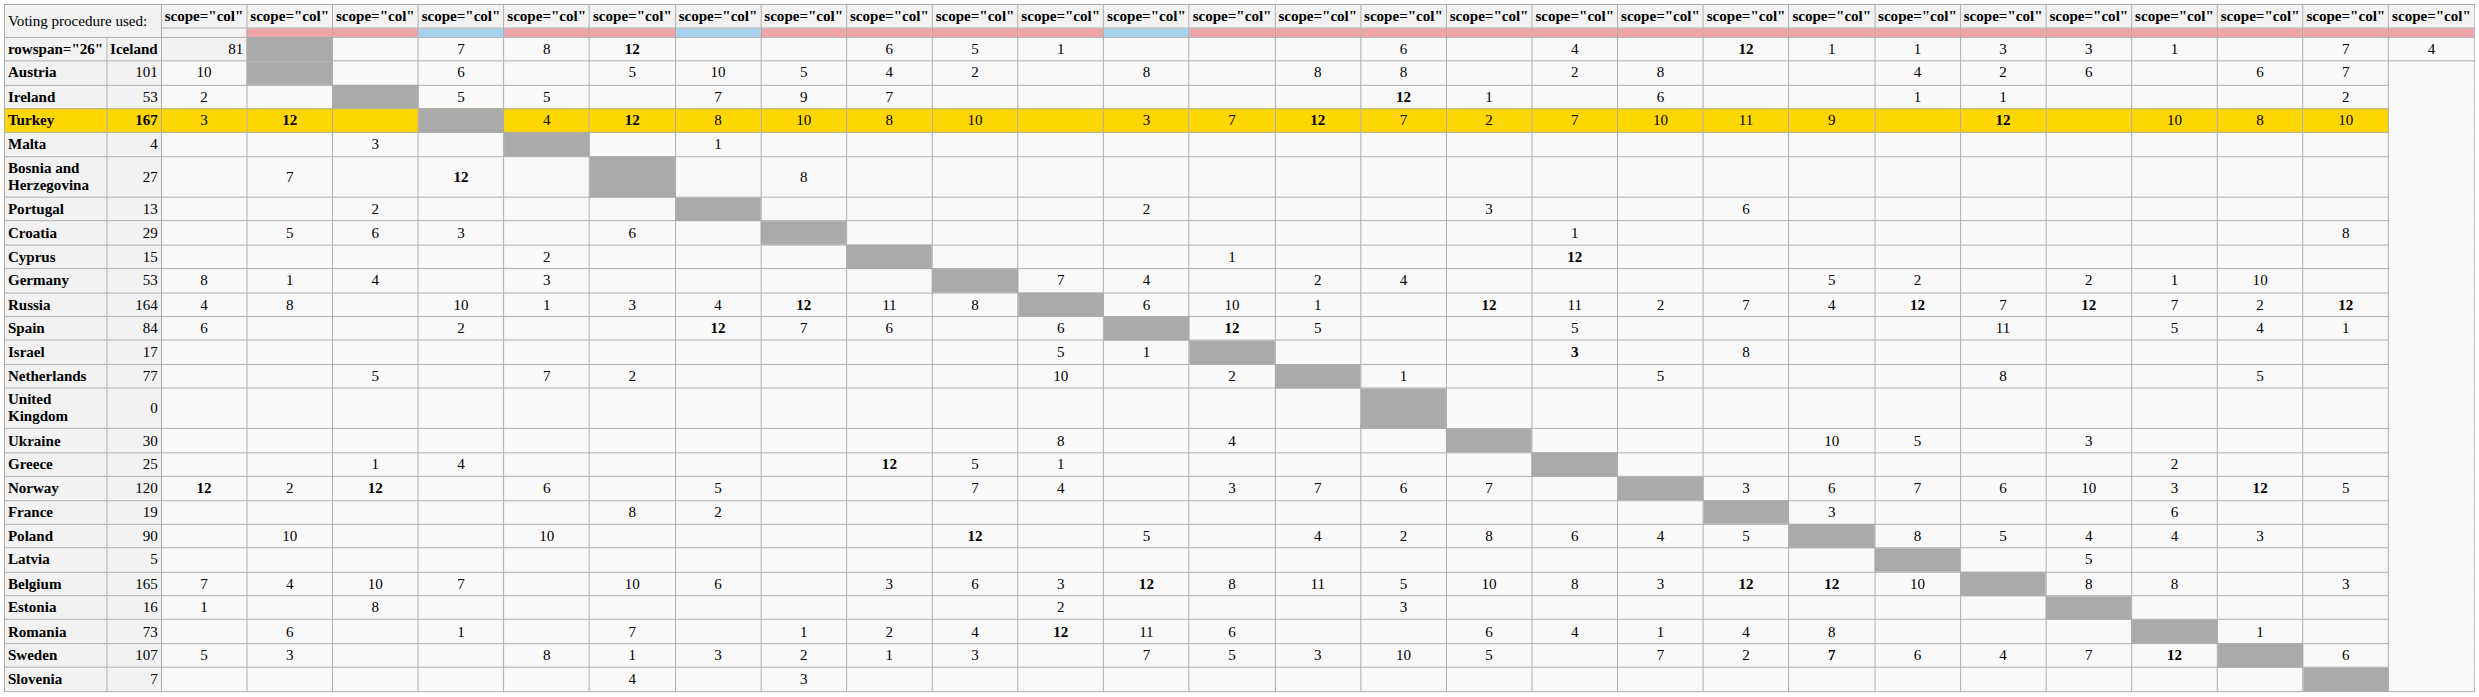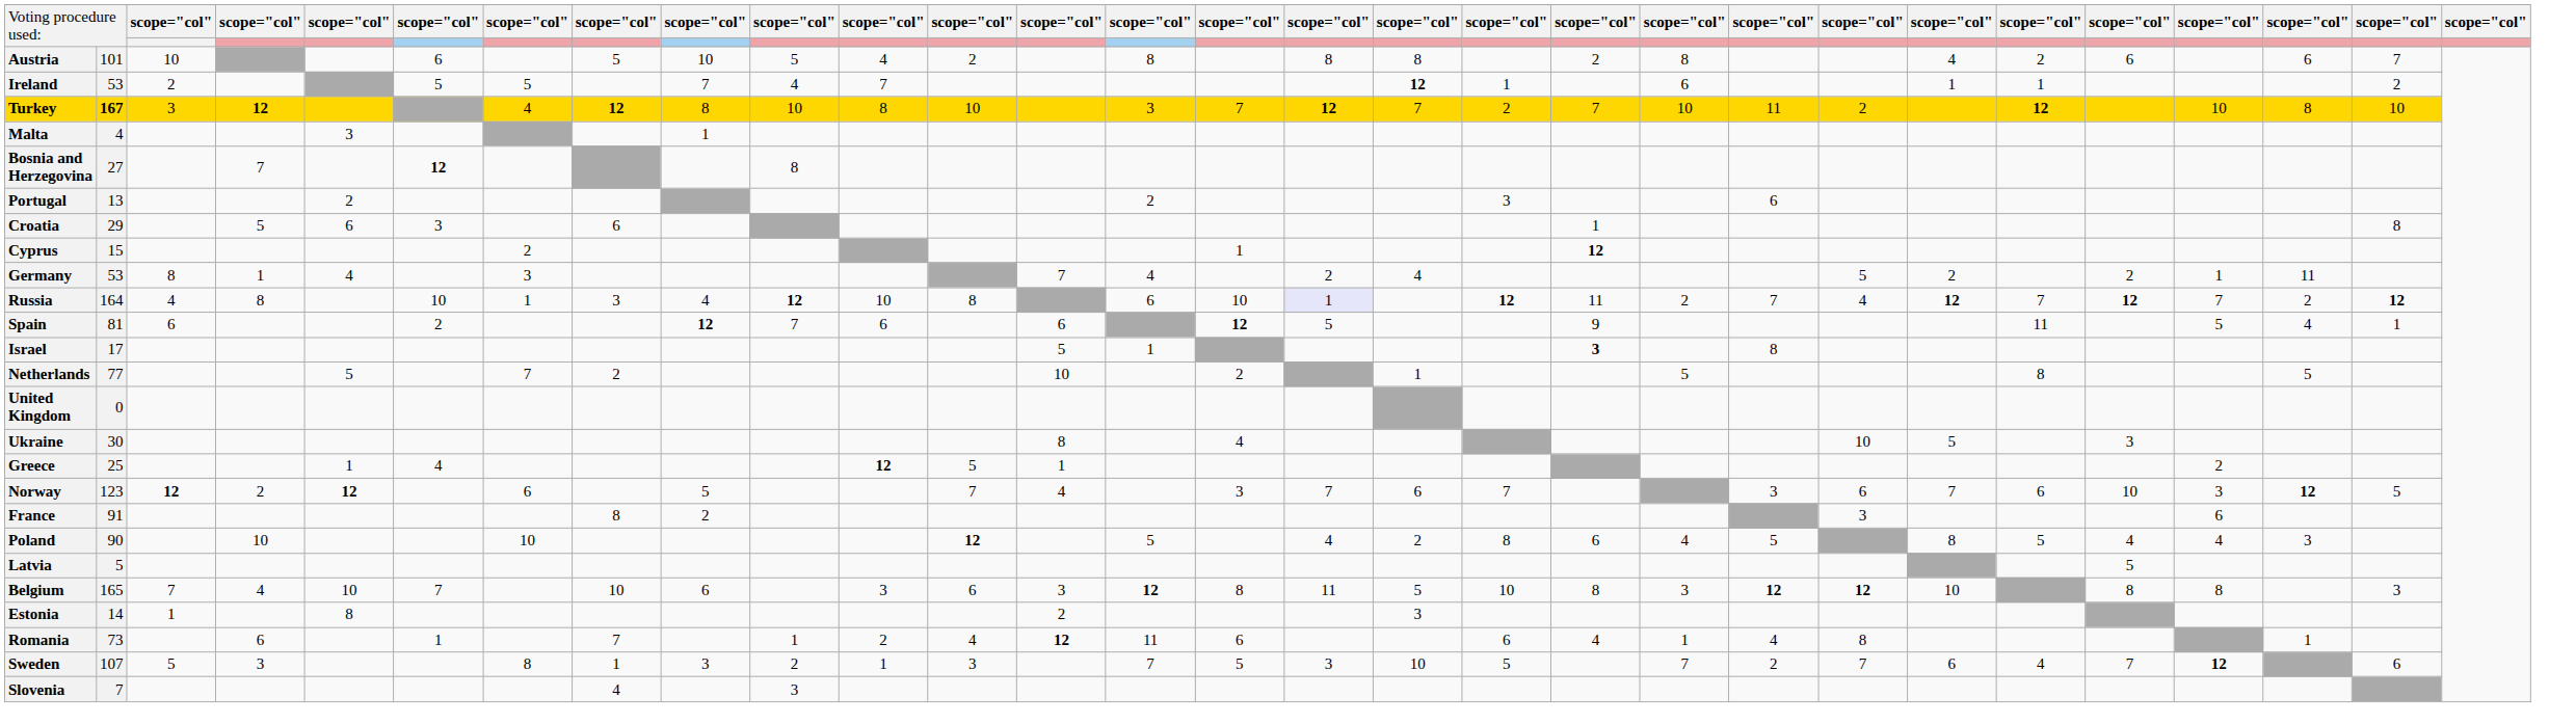- row: rowspan="26" | Iceland | 81 | 7 | 8 | 12 | 6 | 5 | 1 | 6 | 4 | 12 | 1 | 1 | 3 | 3 | 1 | 7 | 4
Ireland | column 10: 9 -> 4
Turkey | column 22: 9 -> 2
Germany | column 27: 10 -> 11
Russia | column 11: 11 -> 10
Russia | column 16: no background -> lavender background
Spain | column 2: 84 -> 81
Spain | column 19: 5 -> 9
Norway | column 2: 120 -> 123
France | column 2: 19 -> 91
Estonia | column 2: 16 -> 14
Sweden | column 22: bold -> normal
